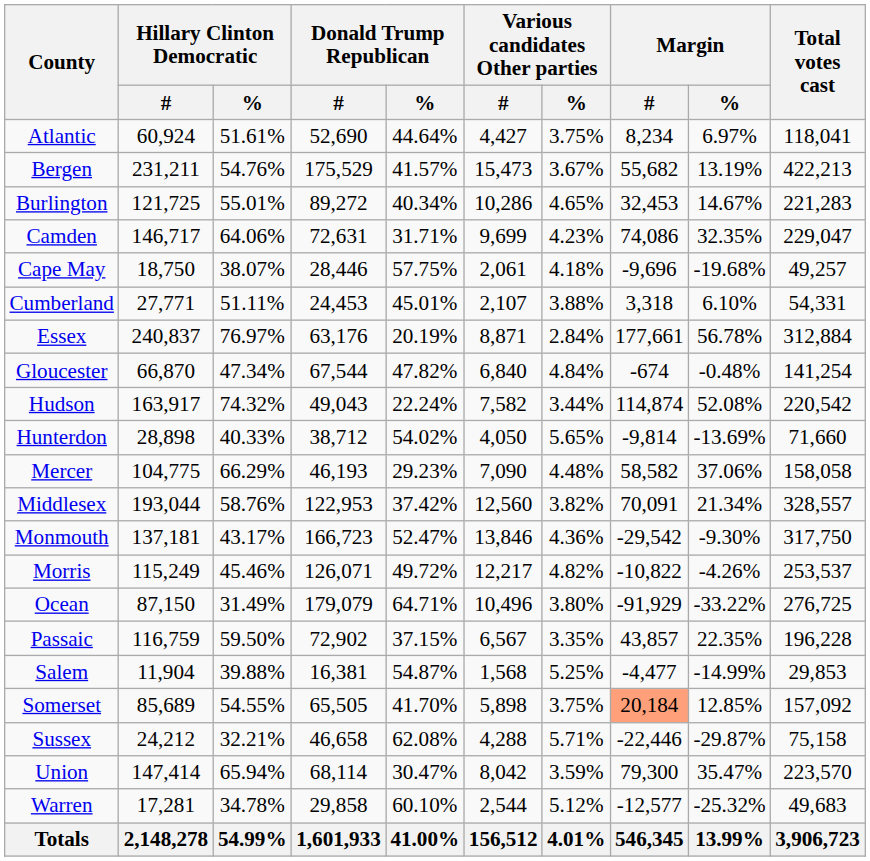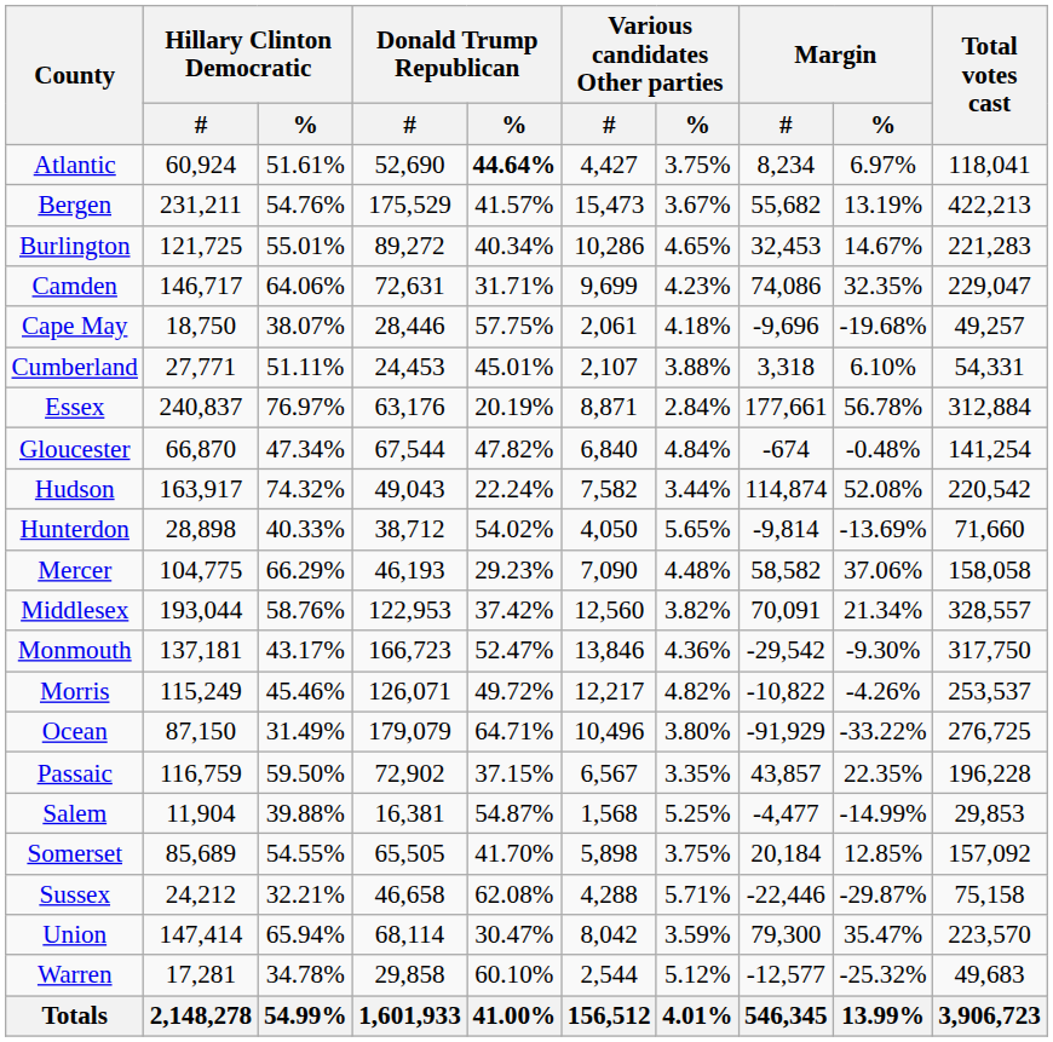Atlantic | Donald Trump Republican / %: normal -> bold
Somerset | Margin / #: lightsalmon background -> no background
